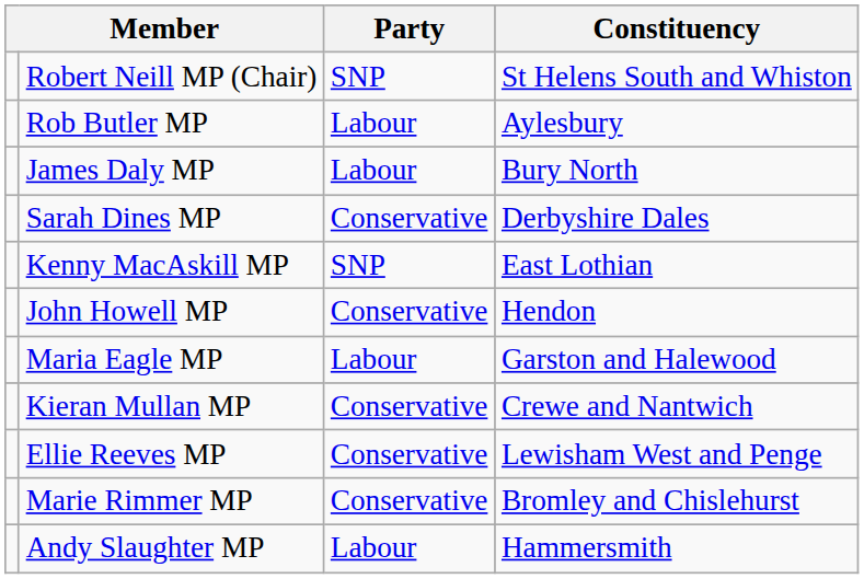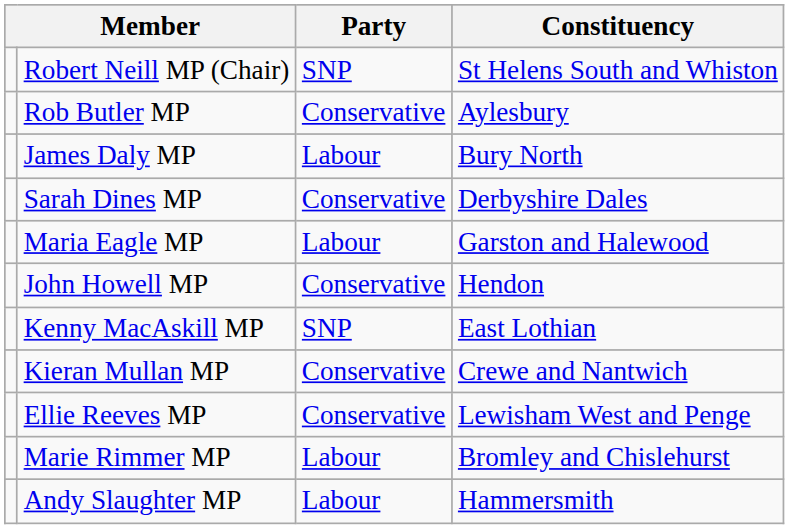Rob Butler MP | Party: Labour -> Conservative
rows swapped: Maria Eagle MP <-> Kenny MacAskill MP
Marie Rimmer MP | Party: Conservative -> Labour
